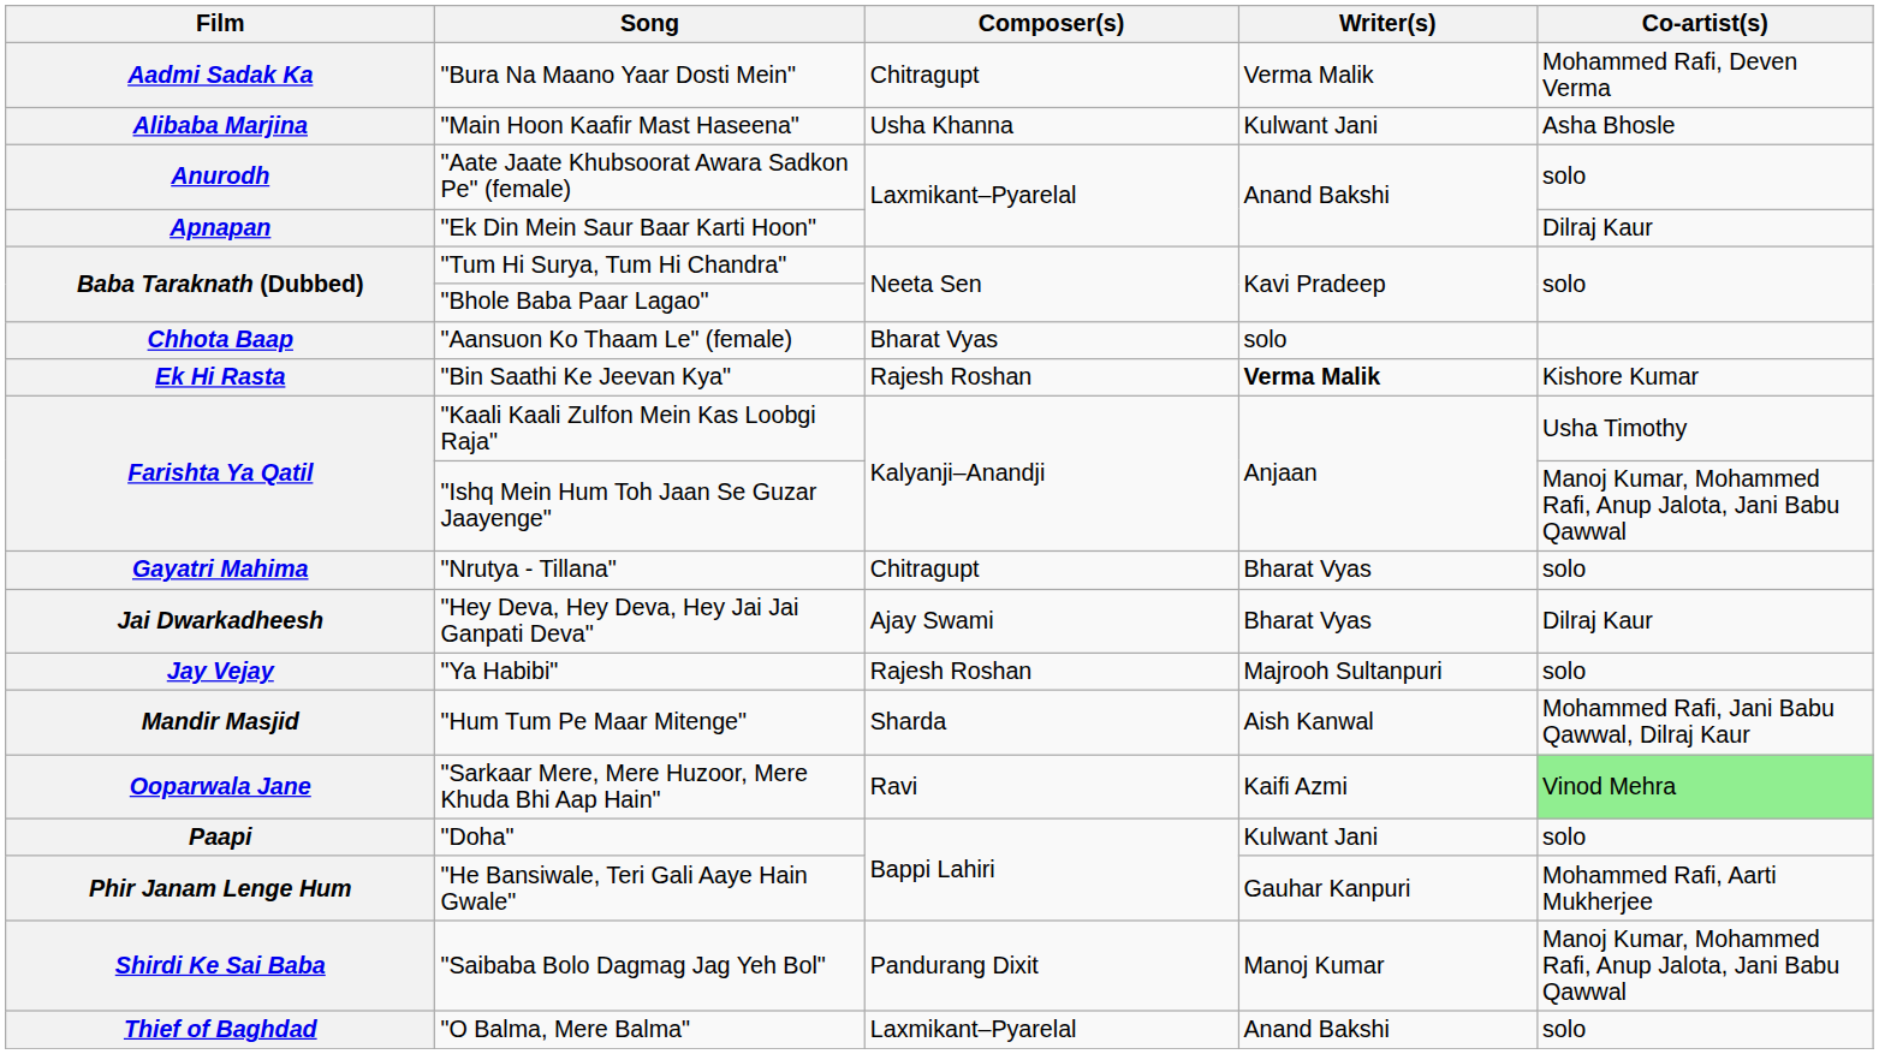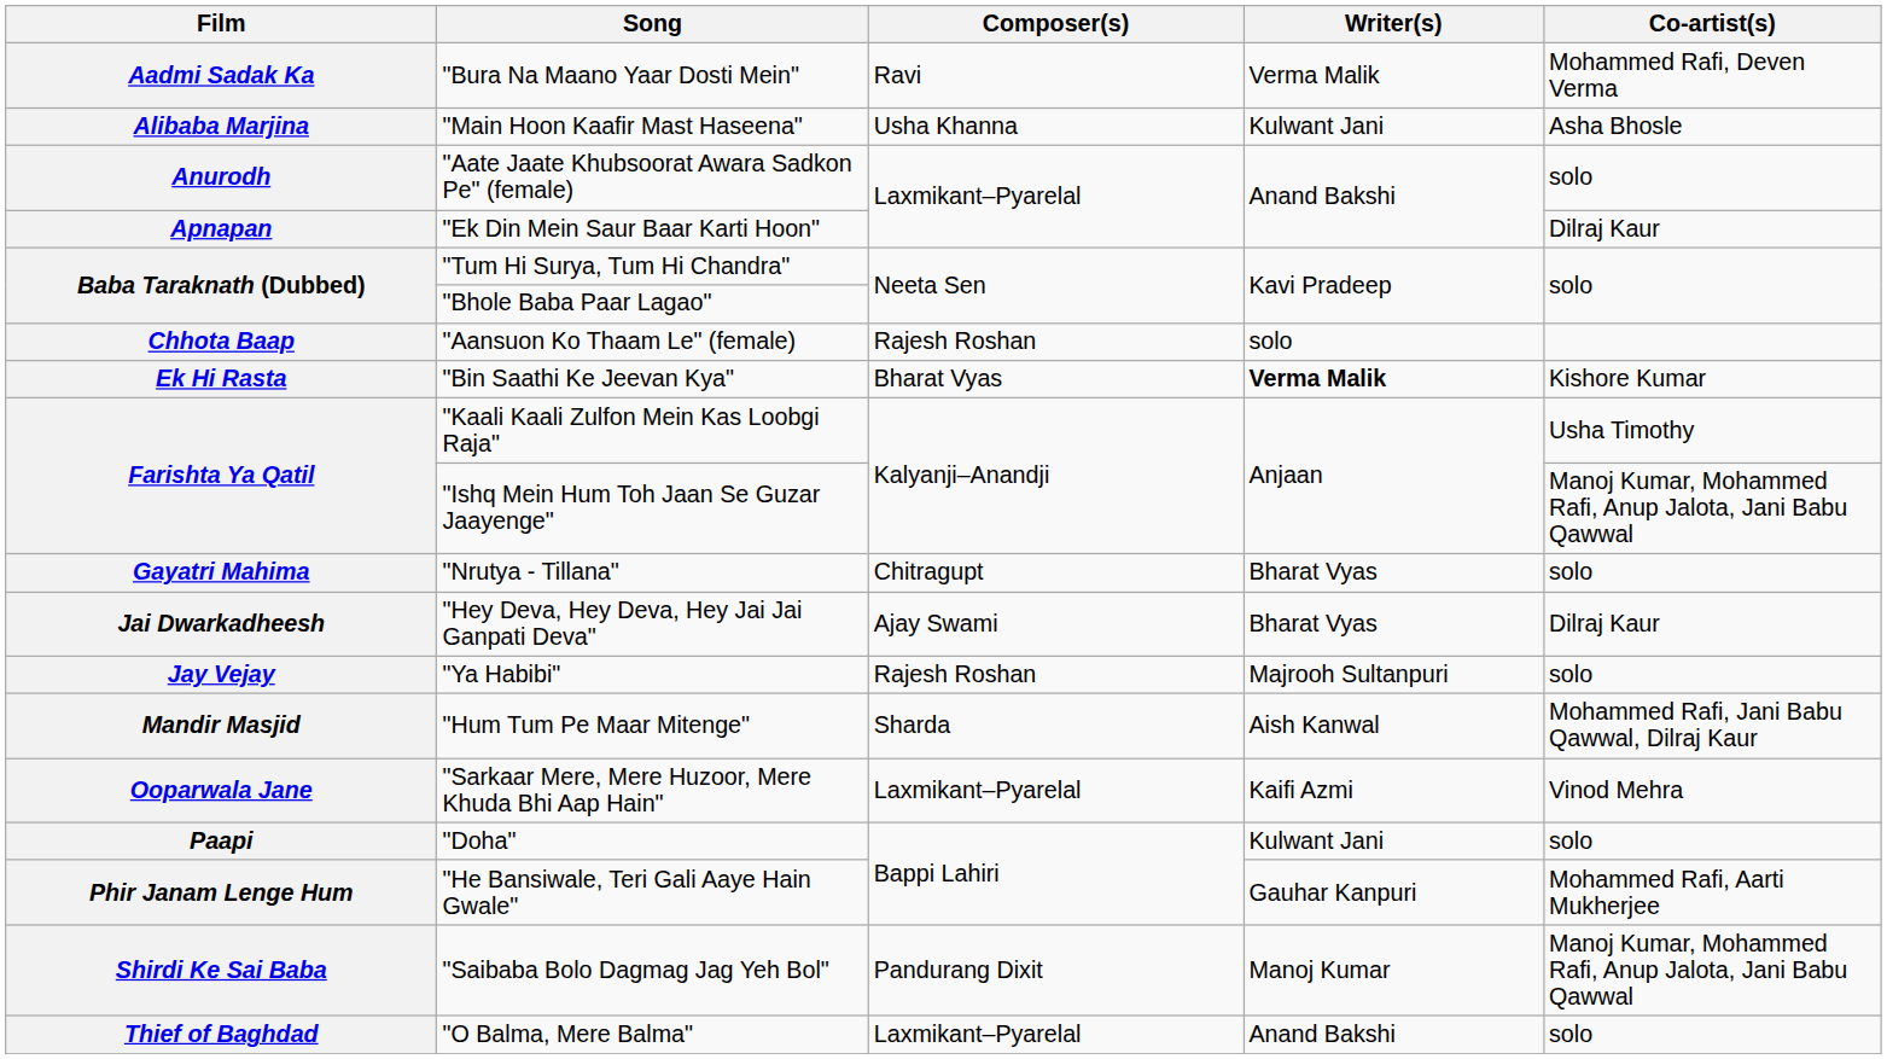"Bura Na Maano Yaar Dosti Mein" | Composer(s): Chitragupt -> Ravi
"Aansuon Ko Thaam Le" (female) | Composer(s): Bharat Vyas -> Rajesh Roshan
"Bin Saathi Ke Jeevan Kya" | Composer(s): Rajesh Roshan -> Bharat Vyas
"Sarkaar Mere, Mere Huzoor, Mere Khuda Bhi Aap Hain" | Composer(s): Ravi -> Laxmikant–Pyarelal
"Sarkaar Mere, Mere Huzoor, Mere Khuda Bhi Aap Hain" | Co-artist(s): lightgreen background -> no background
